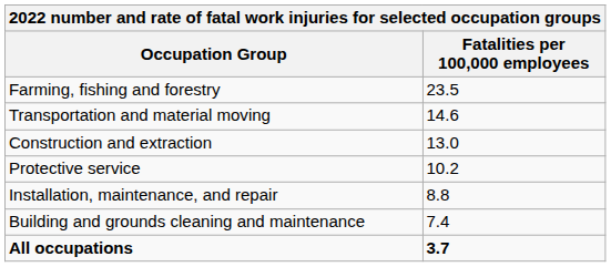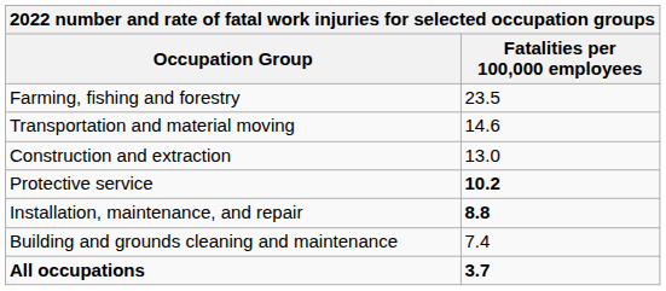Protective service | Fatalities per 100,000 employees: normal -> bold
Installation, maintenance, and repair | Fatalities per 100,000 employees: normal -> bold
